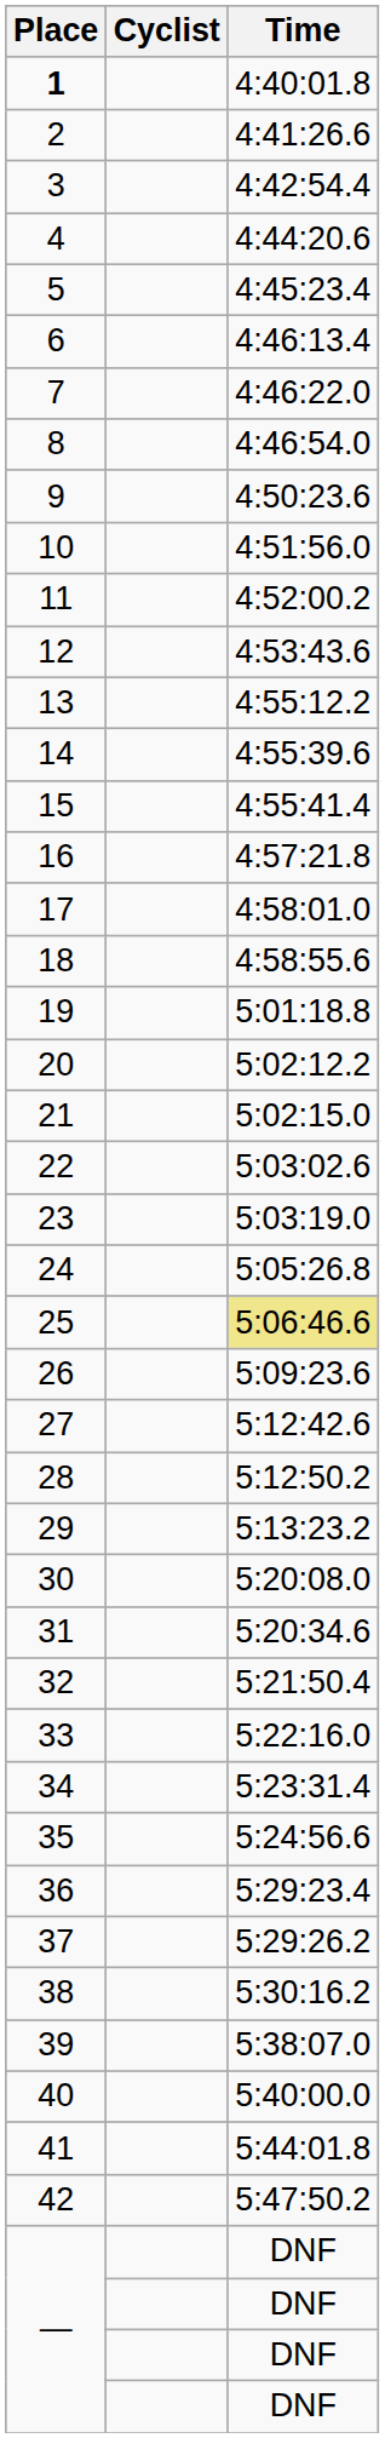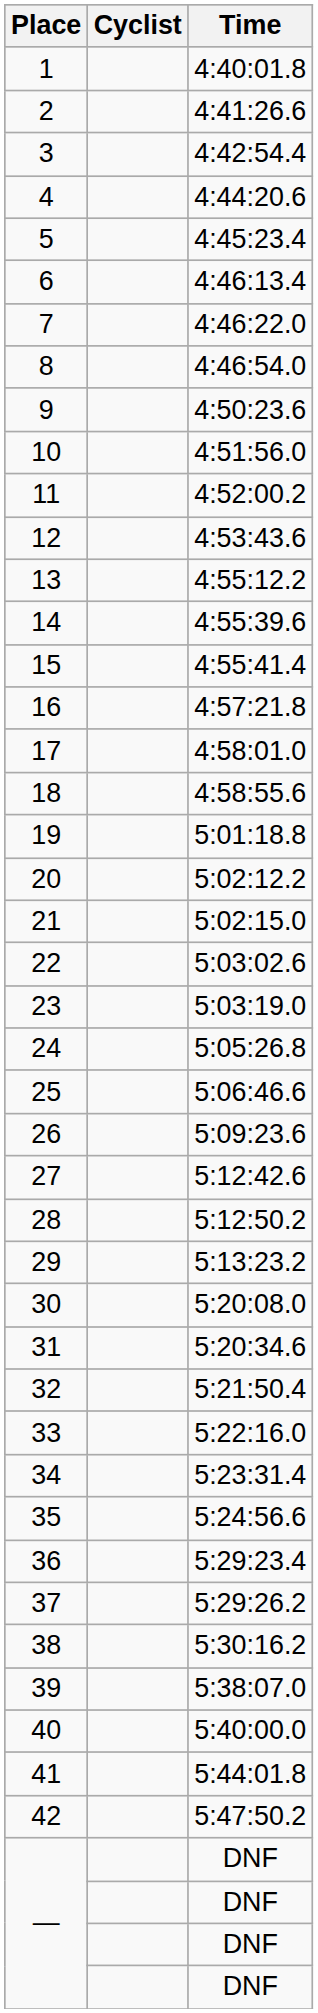1 | Place: bold -> normal
25 | Time: khaki background -> no background
